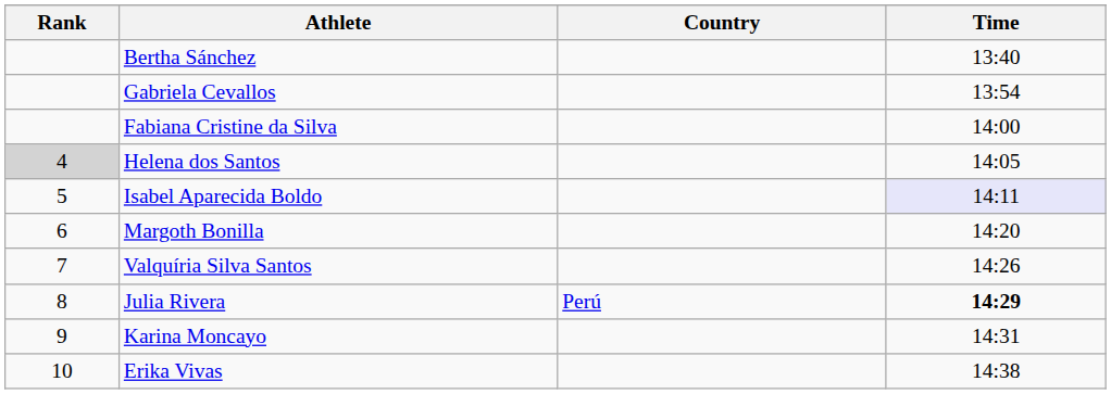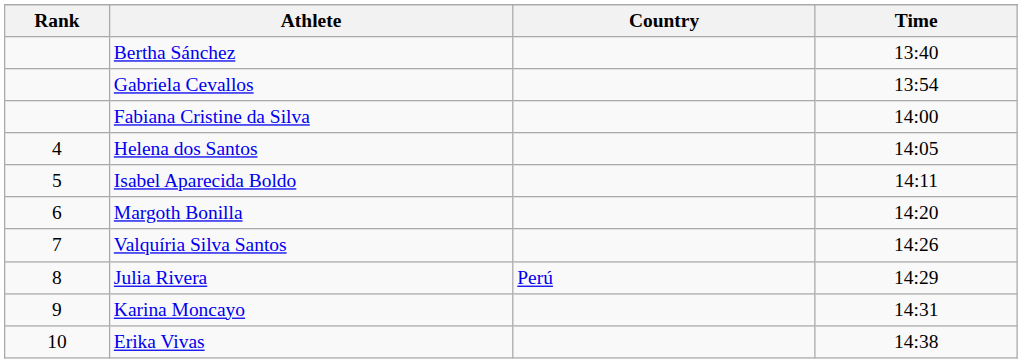Helena dos Santos | Rank: lightgrey background -> no background
Isabel Aparecida Boldo | Time: lavender background -> no background
Julia Rivera | Time: bold -> normal
